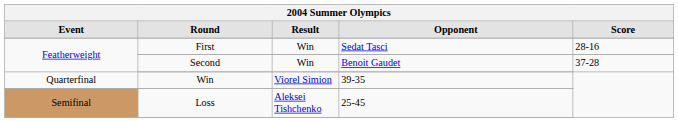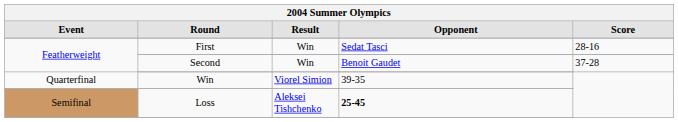Loss | Opponent: normal -> bold
